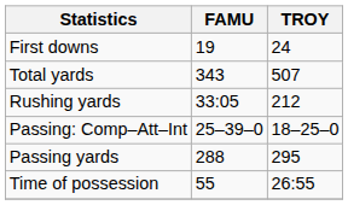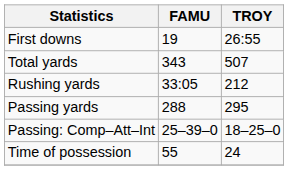First downs | TROY: 24 -> 26:55
rows swapped: Passing yards <-> Passing: Comp–Att–Int
Time of possession | TROY: 26:55 -> 24
